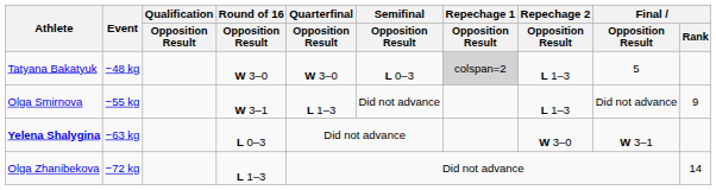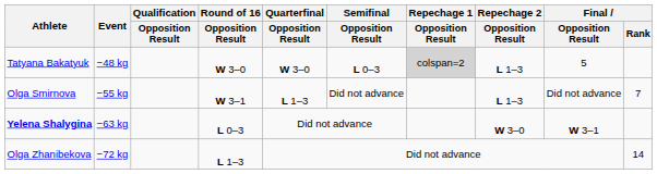Olga Smirnova | Final / Rank: 9 -> 7
